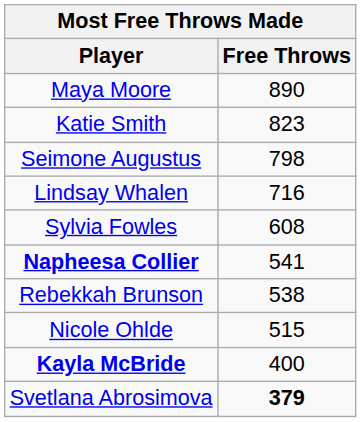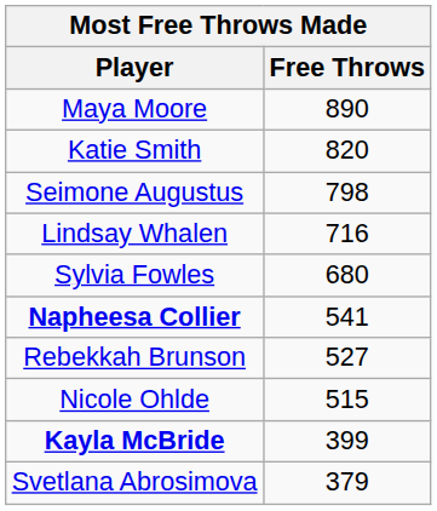Katie Smith | Free Throws: 823 -> 820
Sylvia Fowles | Free Throws: 608 -> 680
Rebekkah Brunson | Free Throws: 538 -> 527
Kayla McBride | Free Throws: 400 -> 399
Svetlana Abrosimova | Free Throws: bold -> normal
